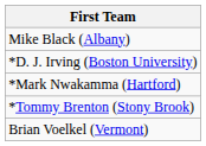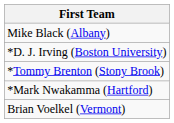row 4 | column 1: *Mark Nwakamma (Hartford) -> *Tommy Brenton (Stony Brook)
row 5 | column 1: *Tommy Brenton (Stony Brook) -> *Mark Nwakamma (Hartford)
